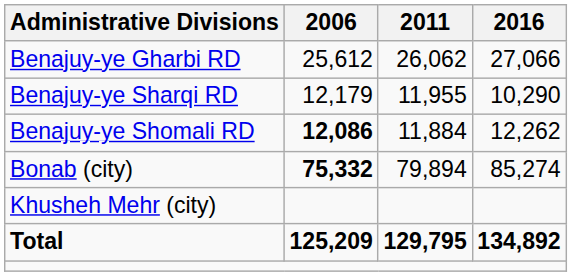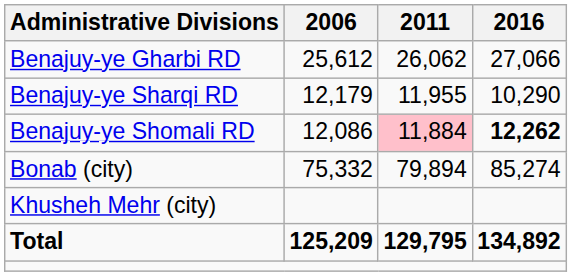Benajuy-ye Shomali RD | 2006: bold -> normal
Benajuy-ye Shomali RD | 2011: no background -> pink background
Benajuy-ye Shomali RD | 2016: normal -> bold
Bonab (city) | 2006: bold -> normal
